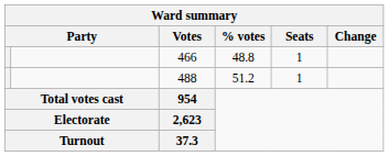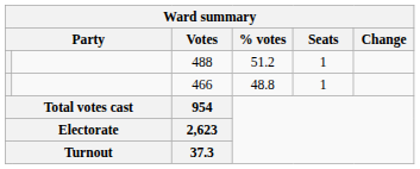rows swapped: 488 <-> 466
